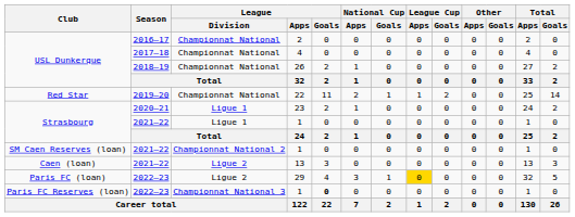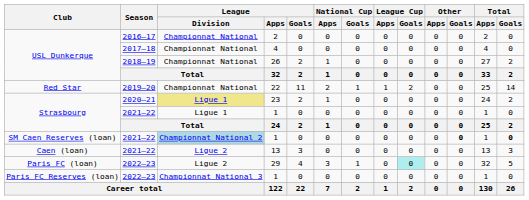23 | League / Division: no background -> khaki background
SM Caen Reserves (loan) / 1 | League / Division: no background -> lightblue background
SM Caen Reserves (loan) / 1 | Other / Goals: normal -> bold
SM Caen Reserves (loan) / 1 | Total / Goals: normal -> bold
29 | League Cup / Apps: gold background -> no background
29 | League Cup / Goals: no background -> paleturquoise background
Paris FC Reserves (loan) / 1 | League / Goals: bold -> normal
